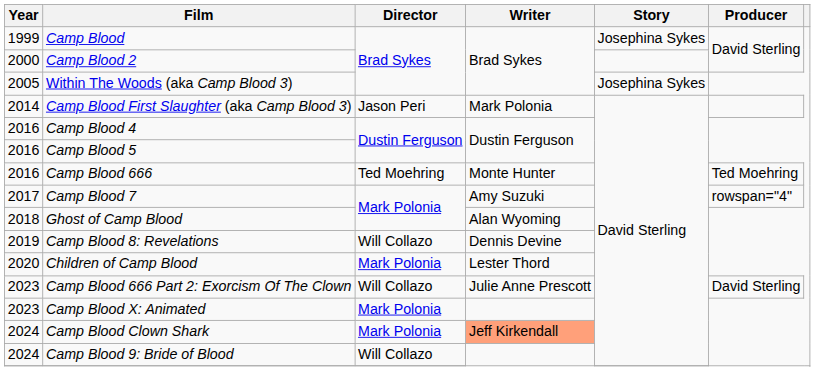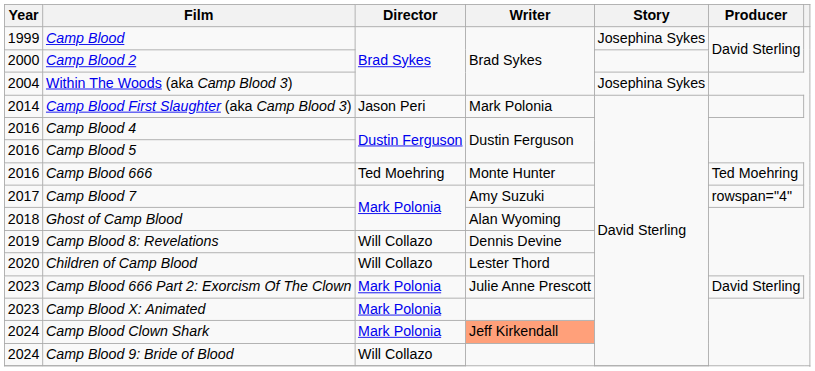Within The Woods (aka Camp Blood 3) | Year: 2005 -> 2004
Children of Camp Blood | Director: Mark Polonia -> Will Collazo
Camp Blood 666 Part 2: Exorcism Of The Clown | Director: Will Collazo -> Mark Polonia
